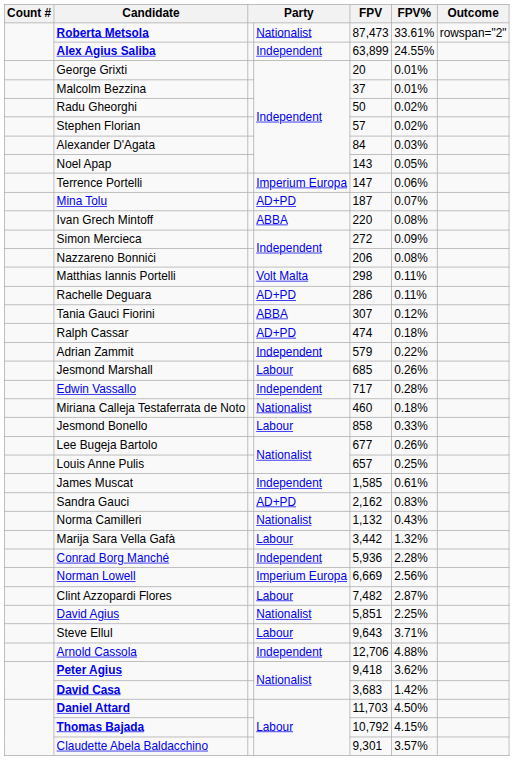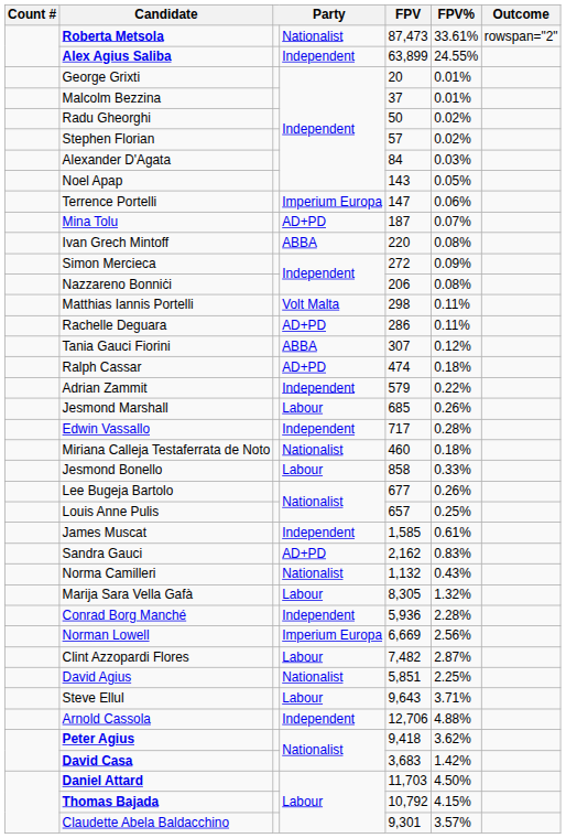Marija Sara Vella Gafà | FPV: 3,442 -> 8,305
